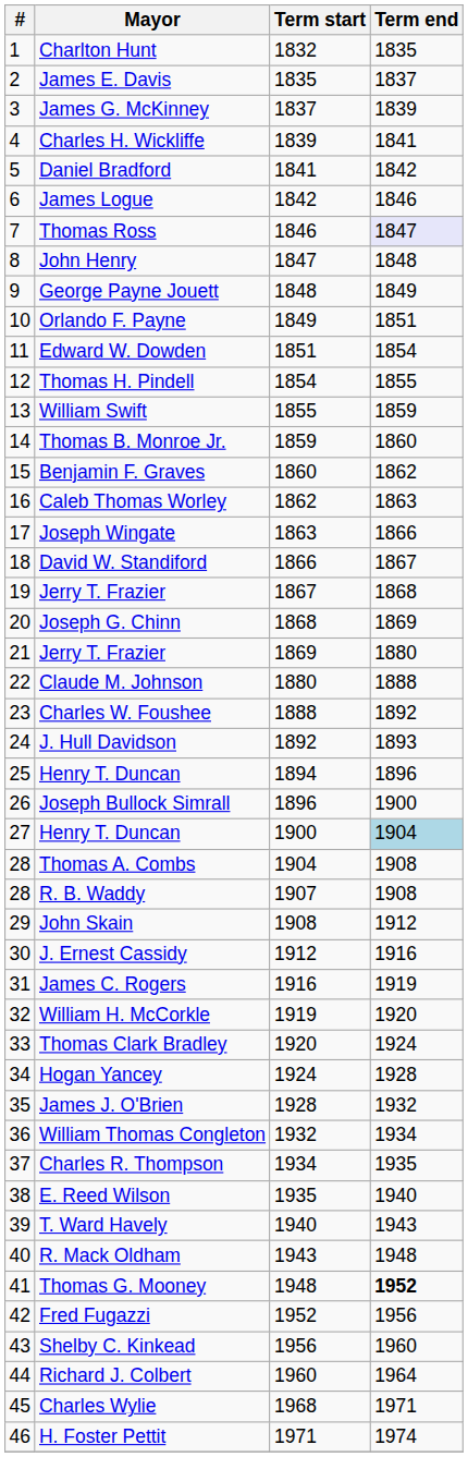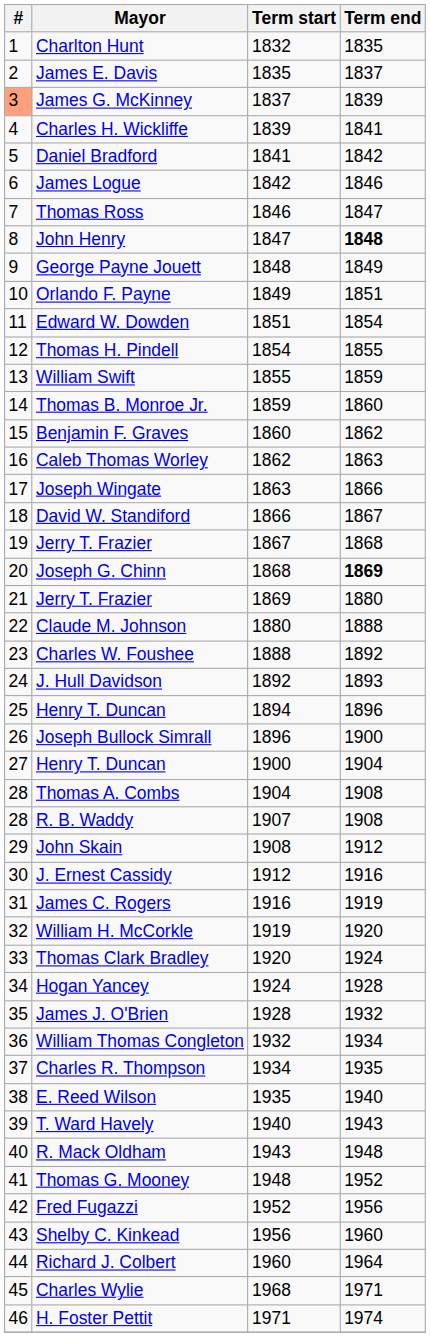James G. McKinney | #: no background -> lightsalmon background
Thomas Ross | Term end: lavender background -> no background
John Henry | Term end: normal -> bold
Joseph G. Chinn | Term end: normal -> bold
Henry T. Duncan / 1900 | Term end: lightblue background -> no background
Thomas G. Mooney | Term end: bold -> normal
